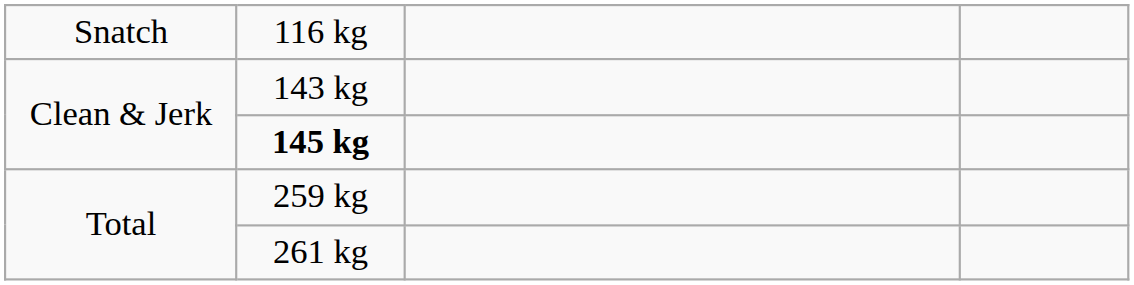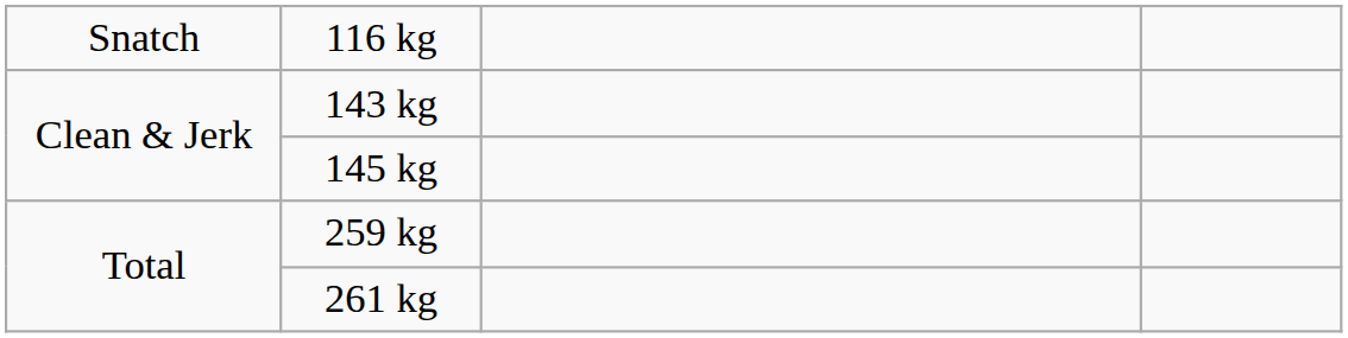145 kg | column 2: bold -> normal
